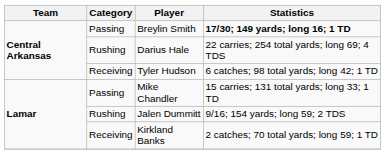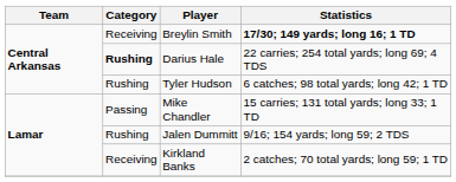Breylin Smith | Category: Passing -> Receiving
Darius Hale | Category: normal -> bold
Tyler Hudson | Category: Receiving -> Rushing
